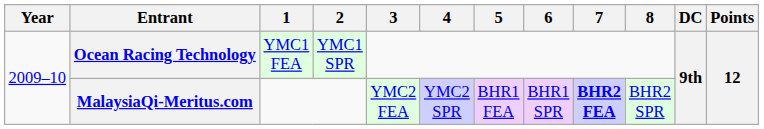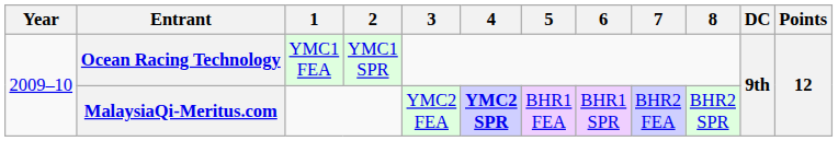MalaysiaQi-Meritus.com | 4: normal -> bold
MalaysiaQi-Meritus.com | 7: bold -> normal
